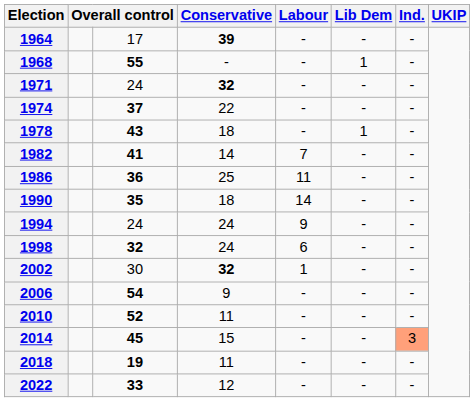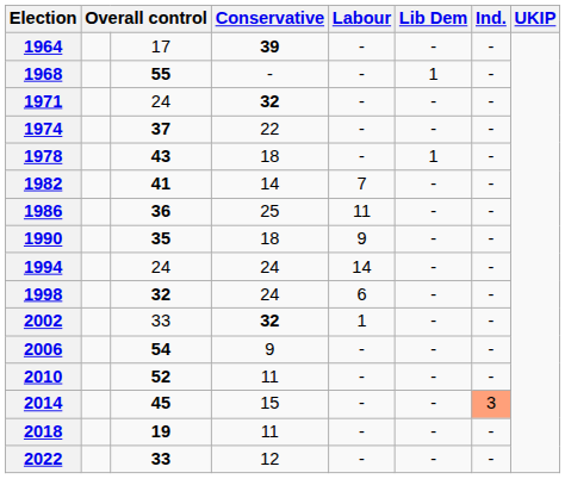1990 | Labour: 14 -> 9
1994 | Labour: 9 -> 14
2002 | column 3: 30 -> 33
